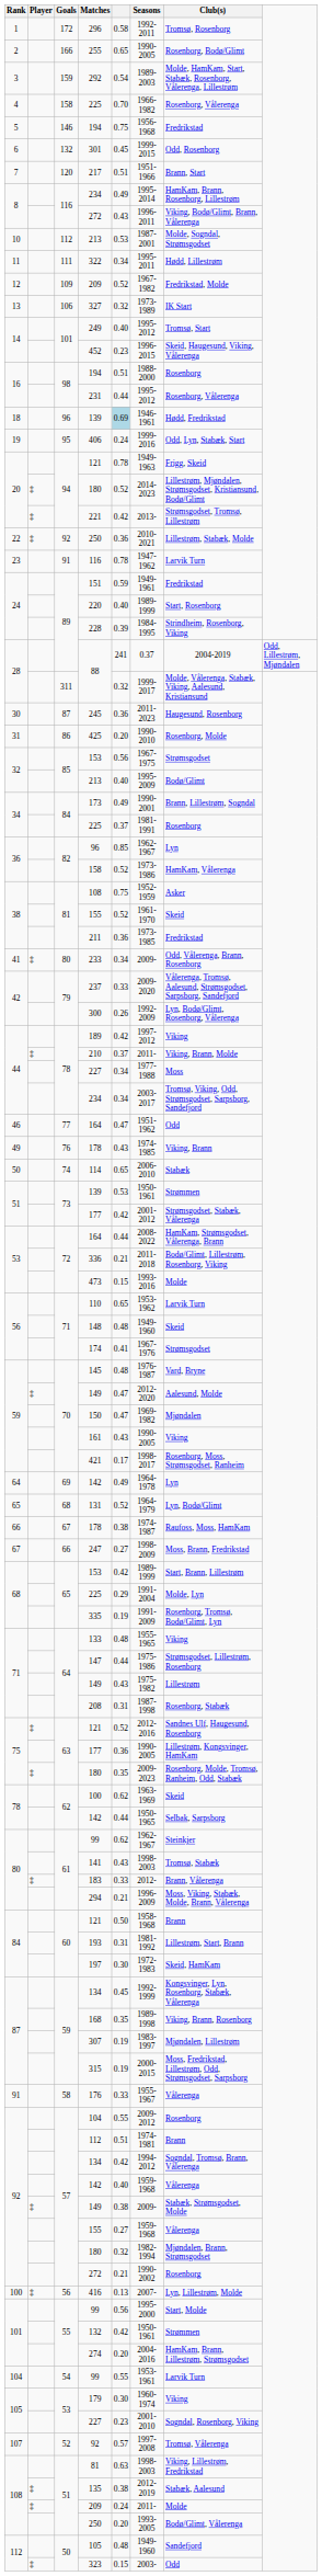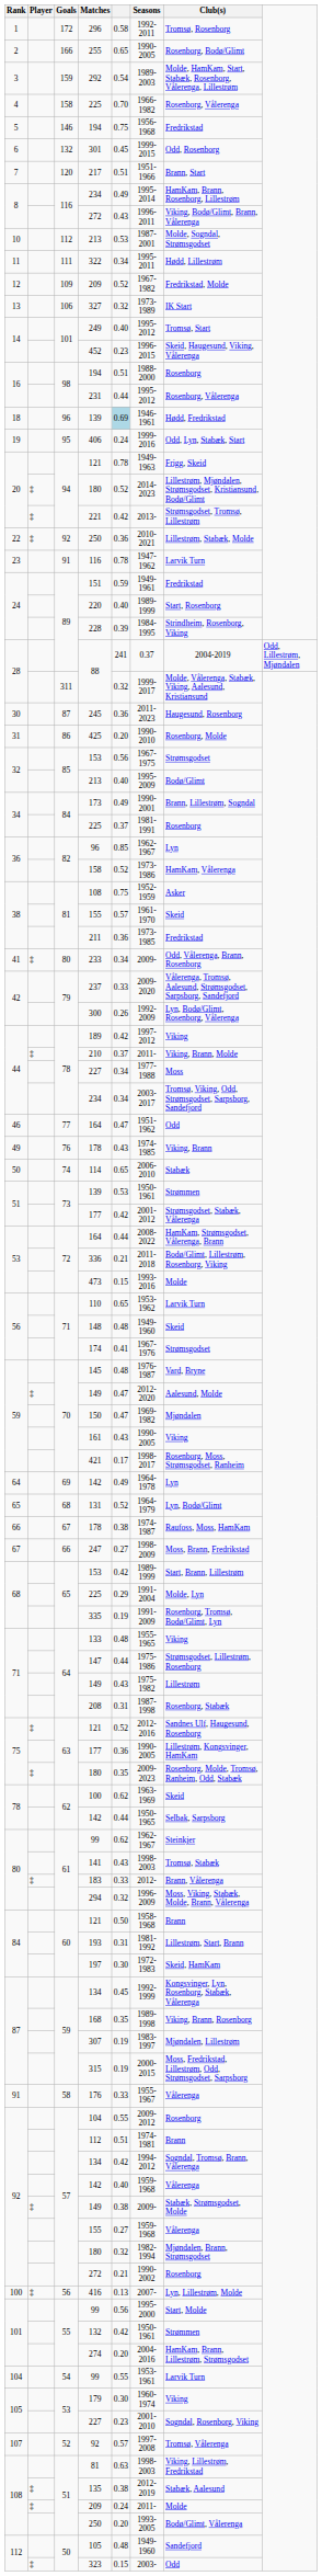81 / 155 | column 5: 0.52 -> 0.57
294 | column 5: 0.21 -> 0.32
